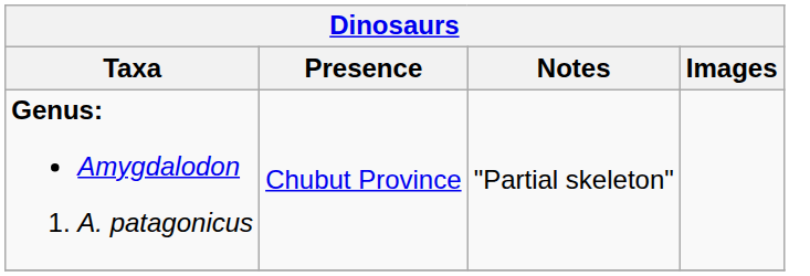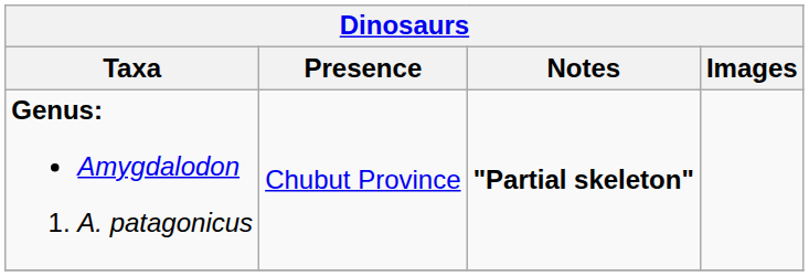Genus: Amygdalodon A. patagonicus | Notes: normal -> bold
